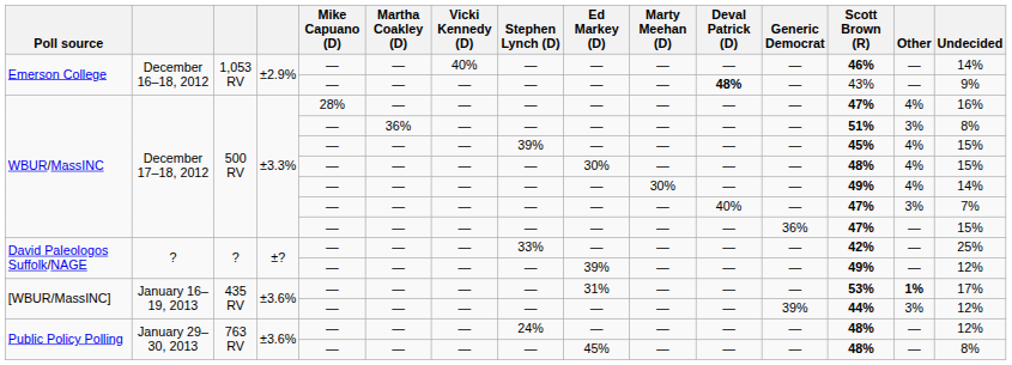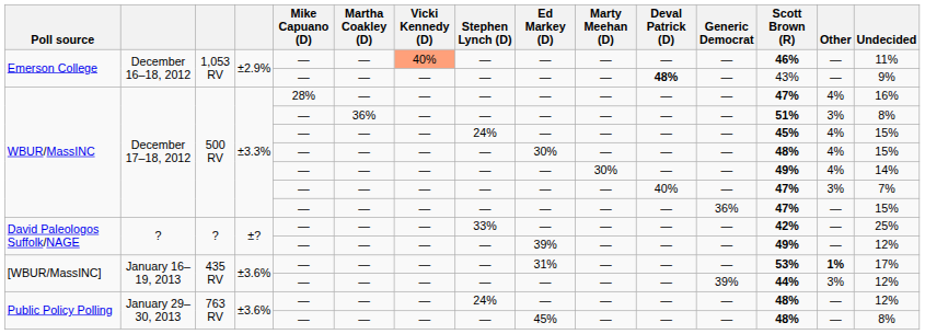row 2 | Vicki Kennedy (D): no background -> lightsalmon background
row 2 | Undecided: 14% -> 11%
row 6 | Stephen Lynch (D): 39% -> 24%
